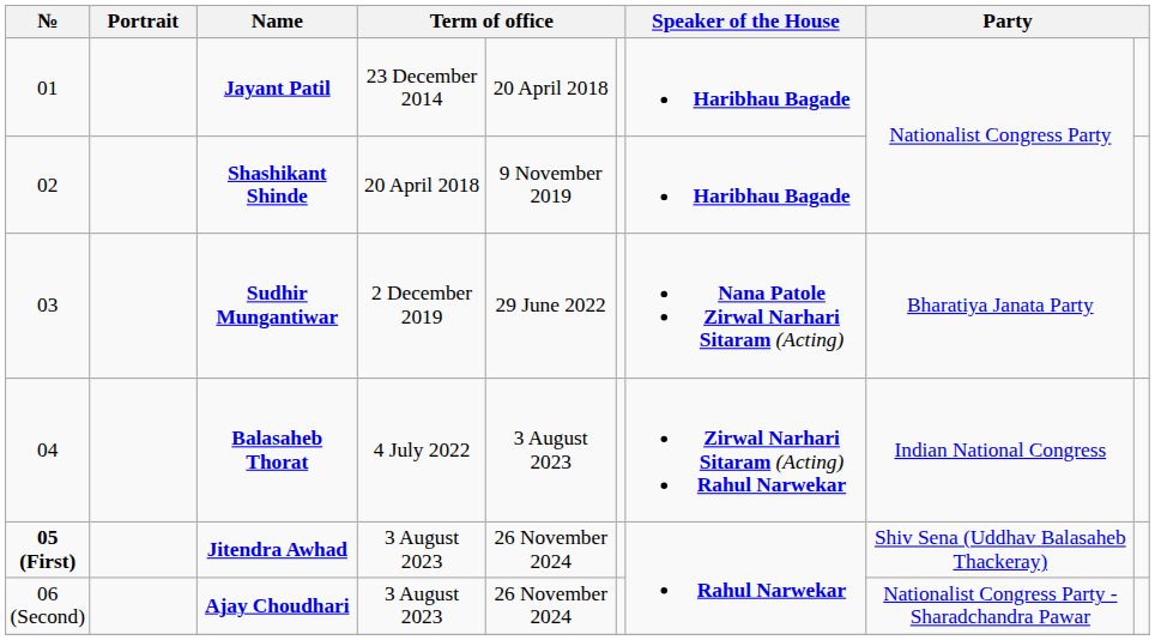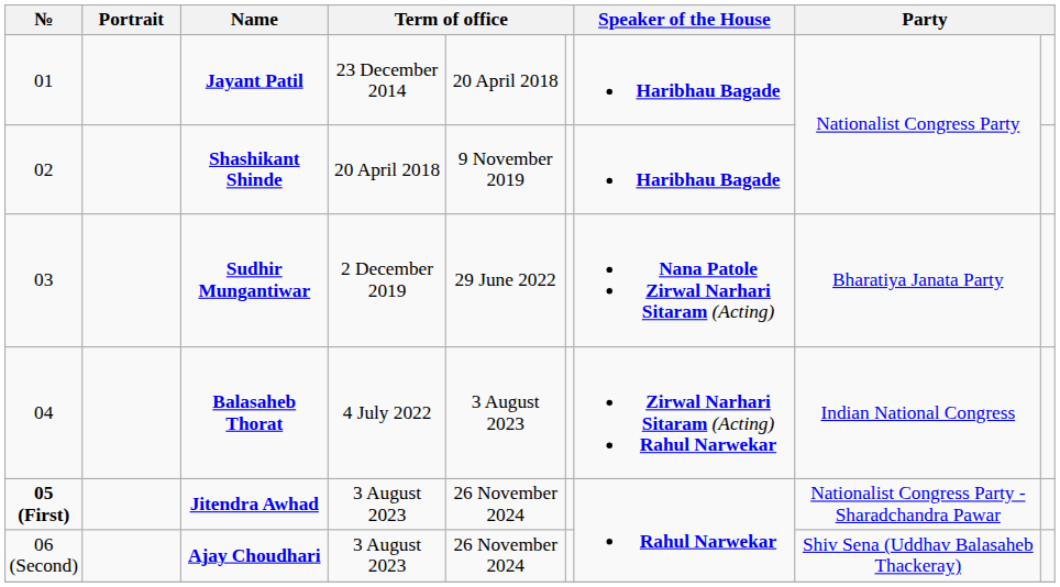Jitendra Awhad | column 8: Shiv Sena (Uddhav Balasaheb Thackeray) -> Nationalist Congress Party - Sharadchandra Pawar
Ajay Choudhari | column 8: Nationalist Congress Party - Sharadchandra Pawar -> Shiv Sena (Uddhav Balasaheb Thackeray)
